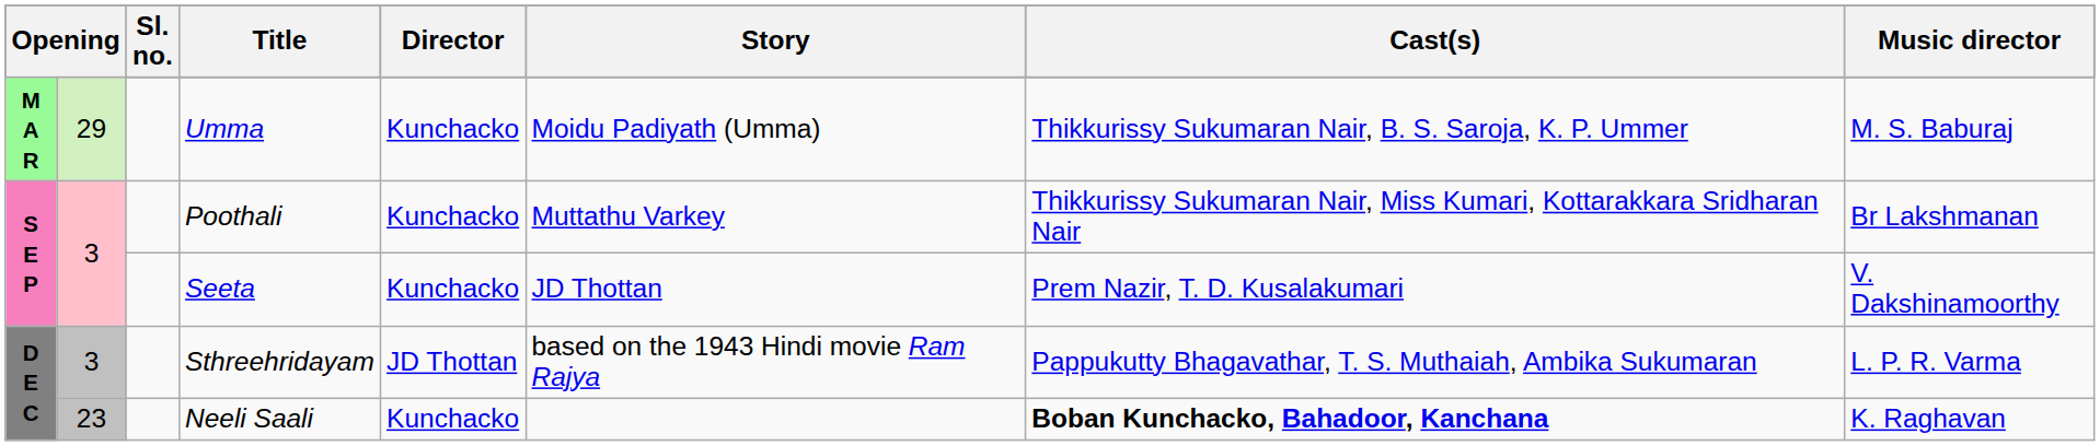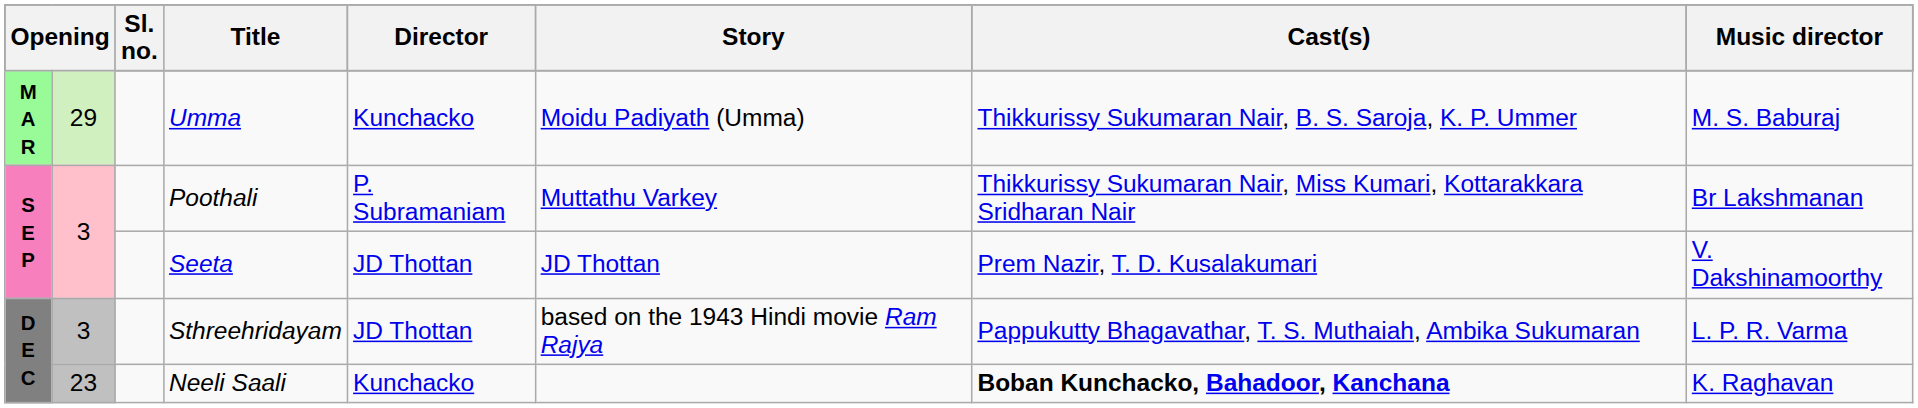Poothali | Director: Kunchacko -> P. Subramaniam
Seeta | Director: Kunchacko -> JD Thottan
